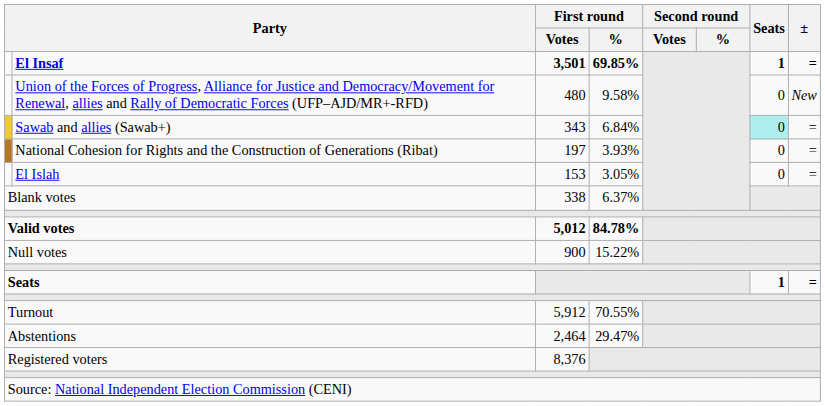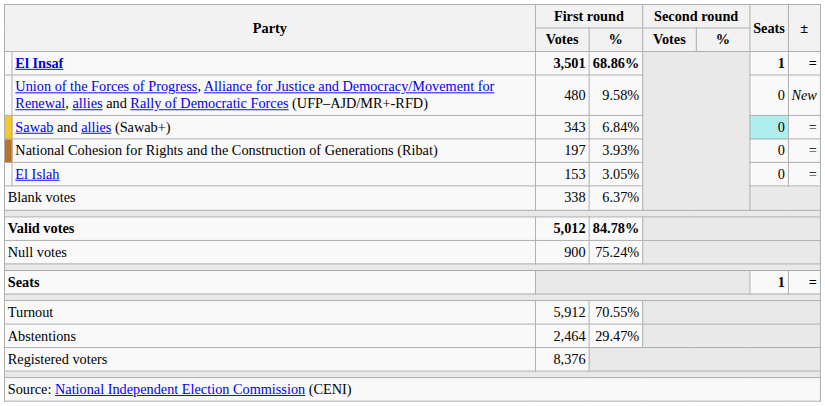El Insaf | First round / %: 69.85% -> 68.86%
Null votes | First round / %: 15.22% -> 75.24%
